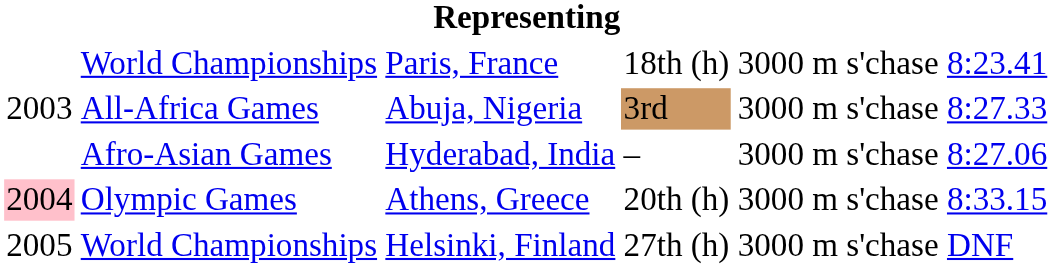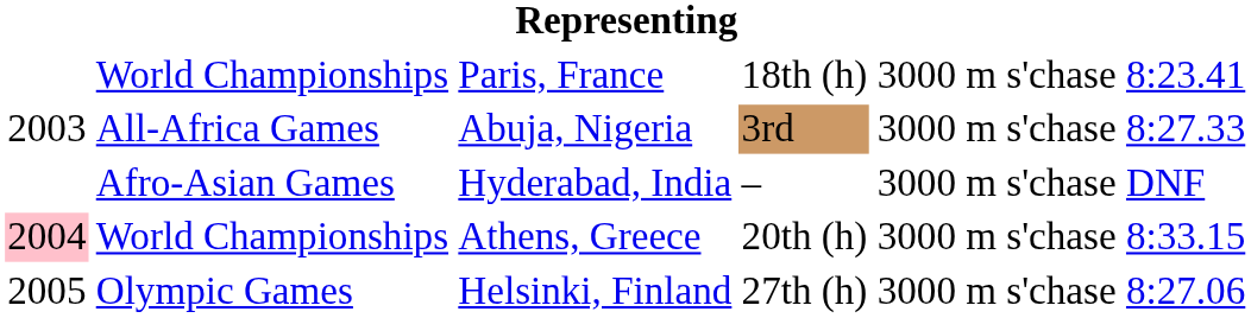Hyderabad, India | column 6: 8:27.06 -> DNF
Athens, Greece | column 2: Olympic Games -> World Championships
Helsinki, Finland | column 2: World Championships -> Olympic Games
Helsinki, Finland | column 6: DNF -> 8:27.06
